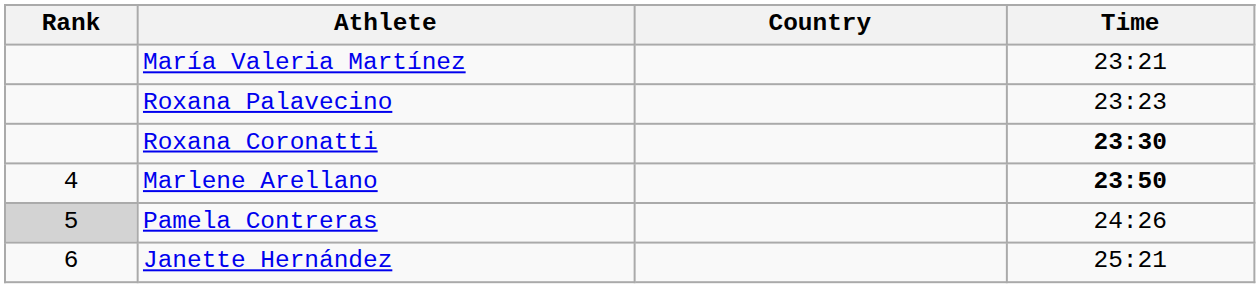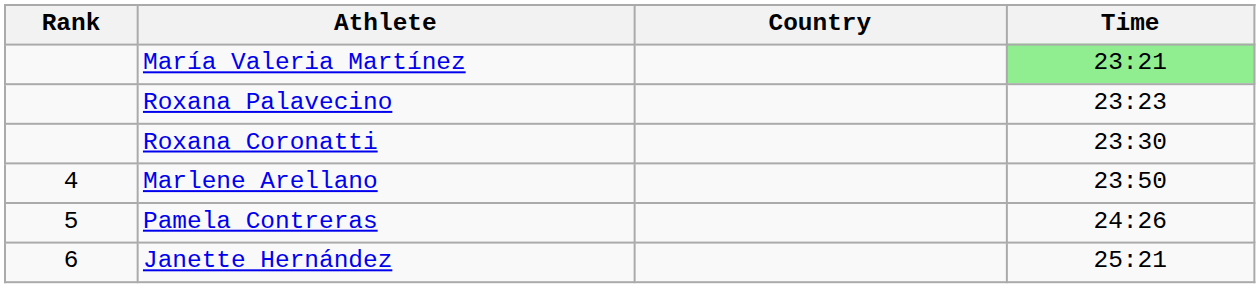María Valeria Martínez | Time: no background -> lightgreen background
Roxana Coronatti | Time: bold -> normal
Marlene Arellano | Time: bold -> normal
Pamela Contreras | Rank: lightgrey background -> no background
